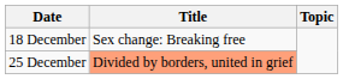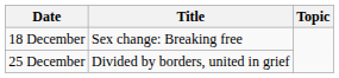25 December | Title: lightsalmon background -> no background
